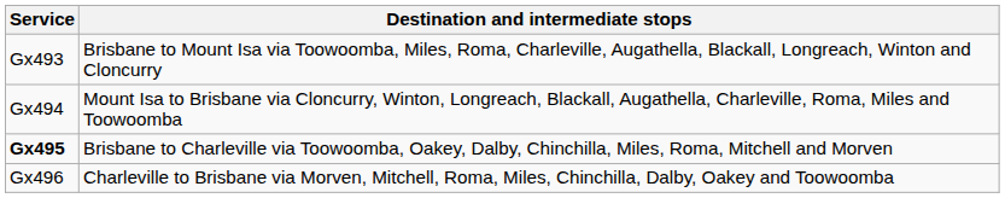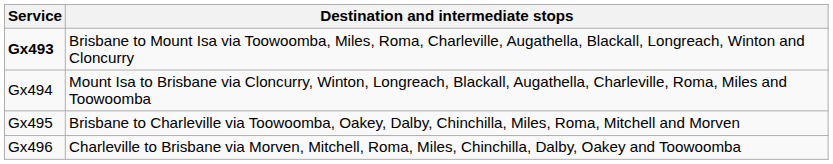Gx493 | Service: normal -> bold
Gx495 | Service: bold -> normal
